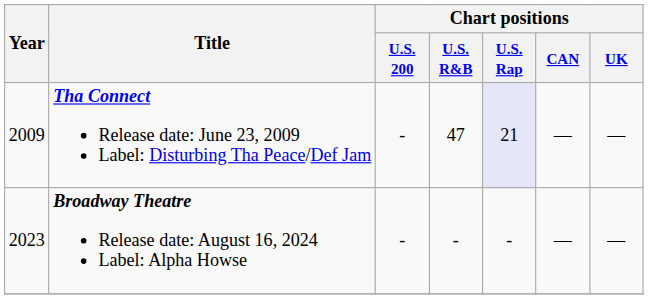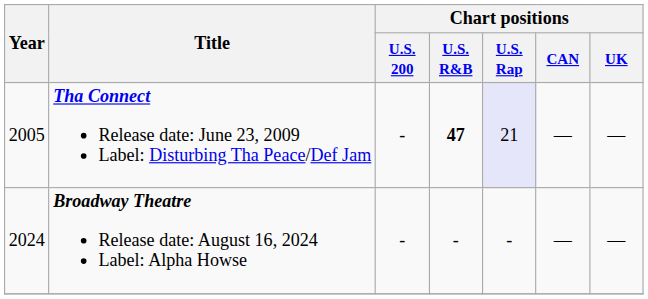row 3 | Year: 2009 -> 2005
row 3 | Chart positions / U.S. R&B: normal -> bold
row 4 | Year: 2023 -> 2024
